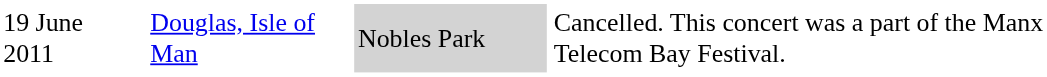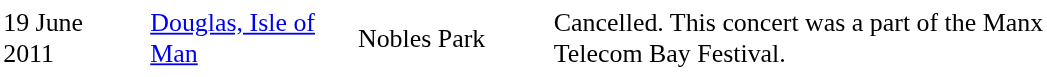19 June 2011 | column 3: lightgrey background -> no background
